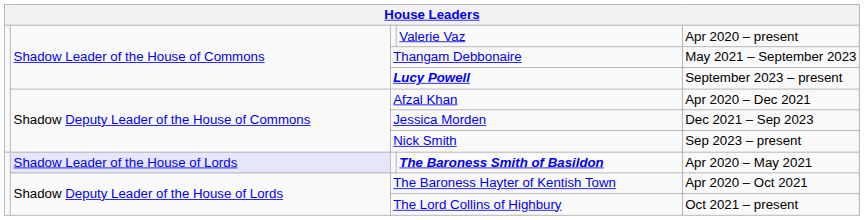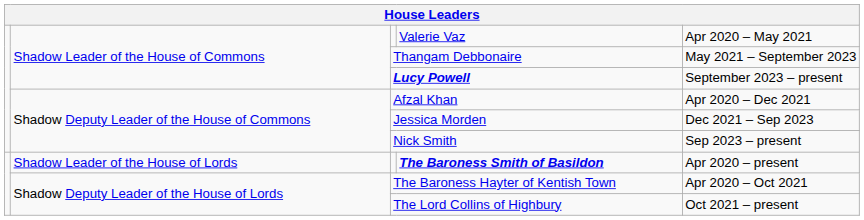Valerie Vaz | column 5: Apr 2020 – present -> Apr 2020 – May 2021
The Baroness Smith of Basildon | column 2: lavender background -> no background
The Baroness Smith of Basildon | column 5: Apr 2020 – May 2021 -> Apr 2020 – present
